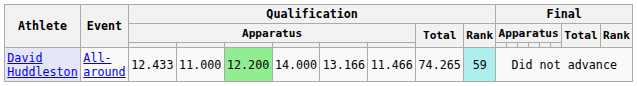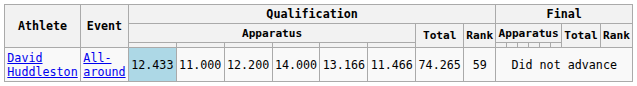row 4 | Athlete: lavender background -> no background
row 4 | column 3: no background -> lightblue background
row 4 | column 5: lightgreen background -> no background
row 4 | Qualification / Rank: paleturquoise background -> no background
